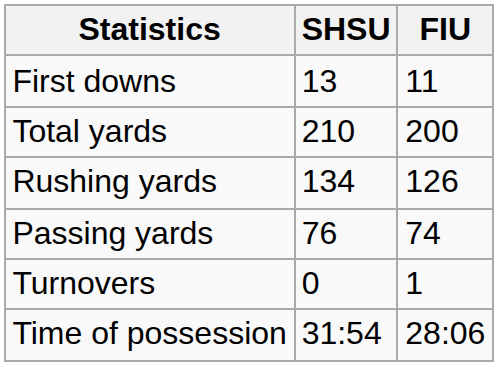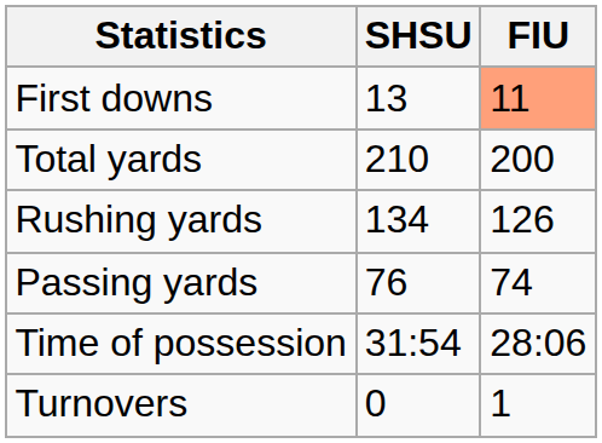First downs | FIU: no background -> lightsalmon background
rows swapped: Turnovers <-> Time of possession
